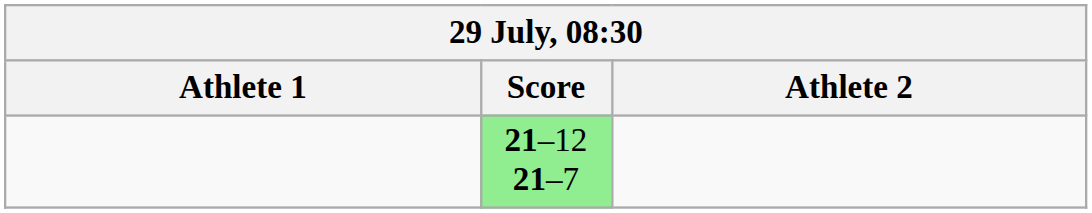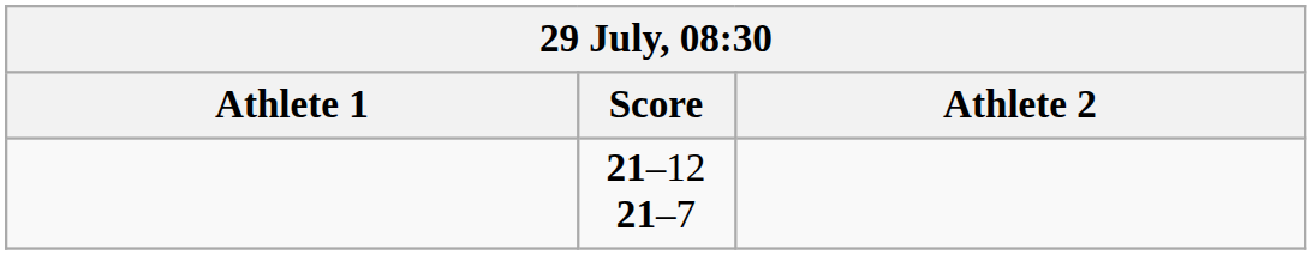row 3 | Score: lightgreen background -> no background
